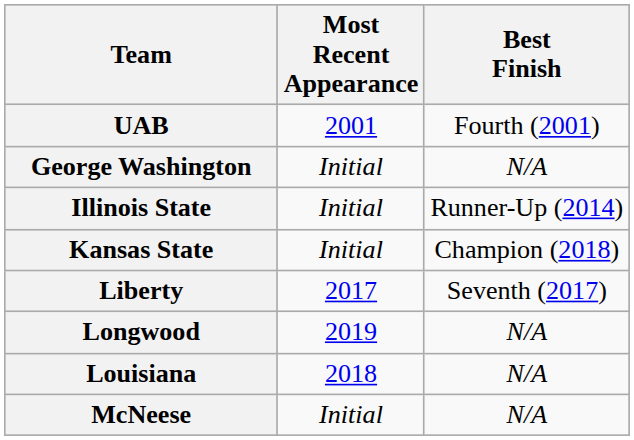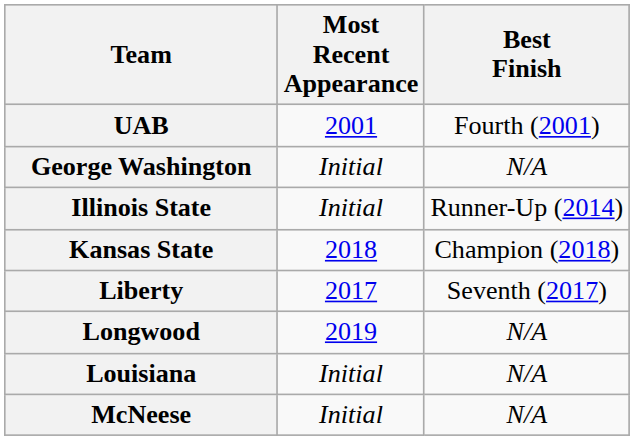Kansas State | Most Recent Appearance: Initial -> 2018
Louisiana | Most Recent Appearance: 2018 -> Initial
